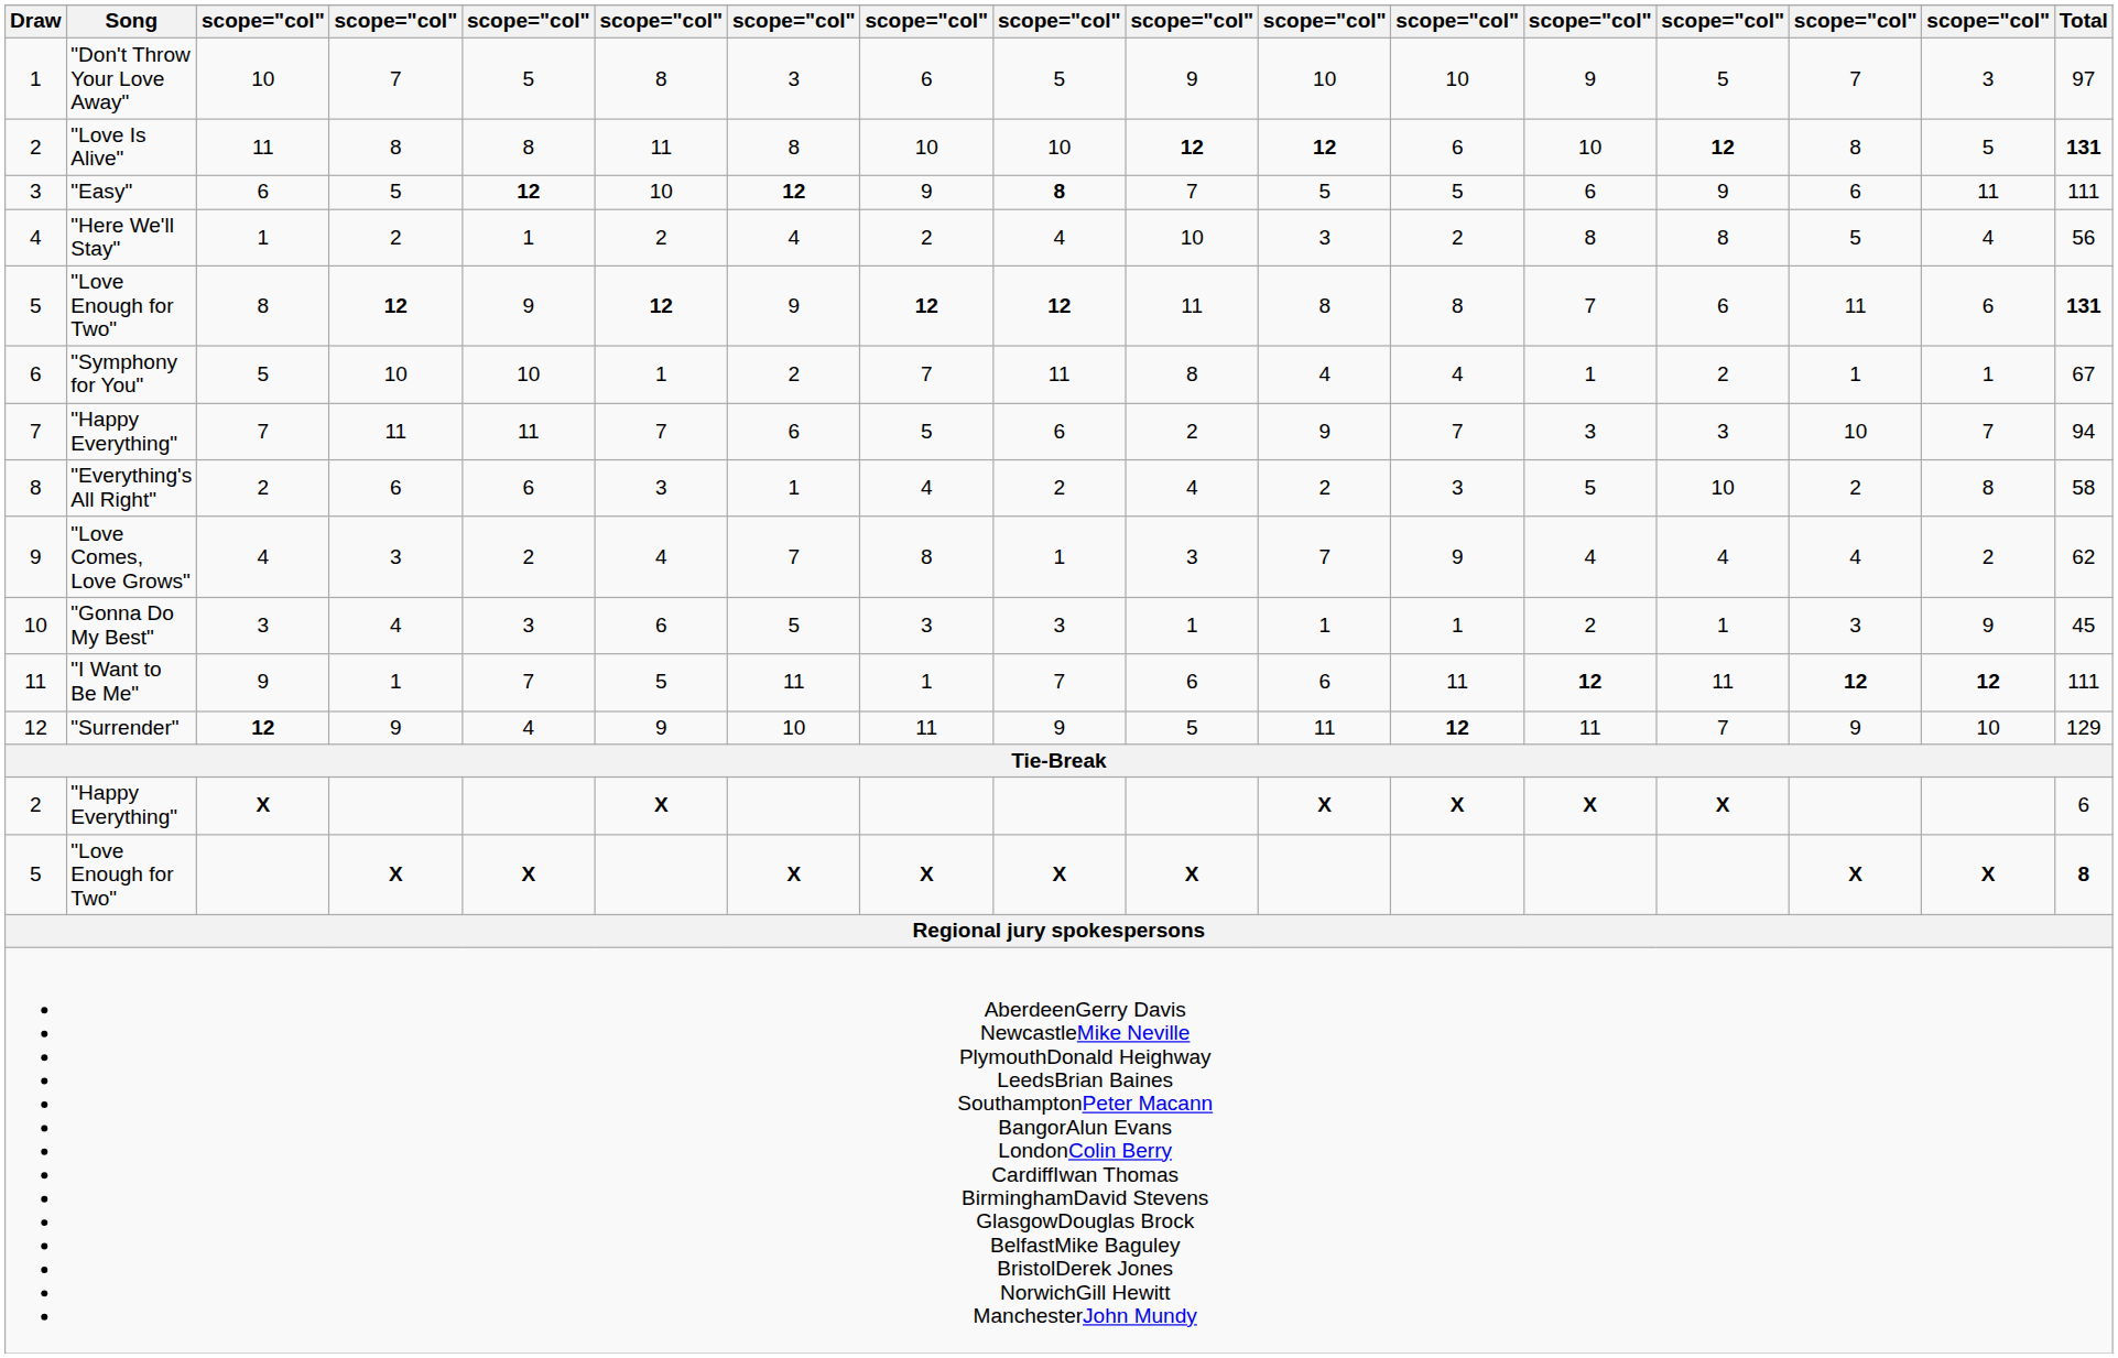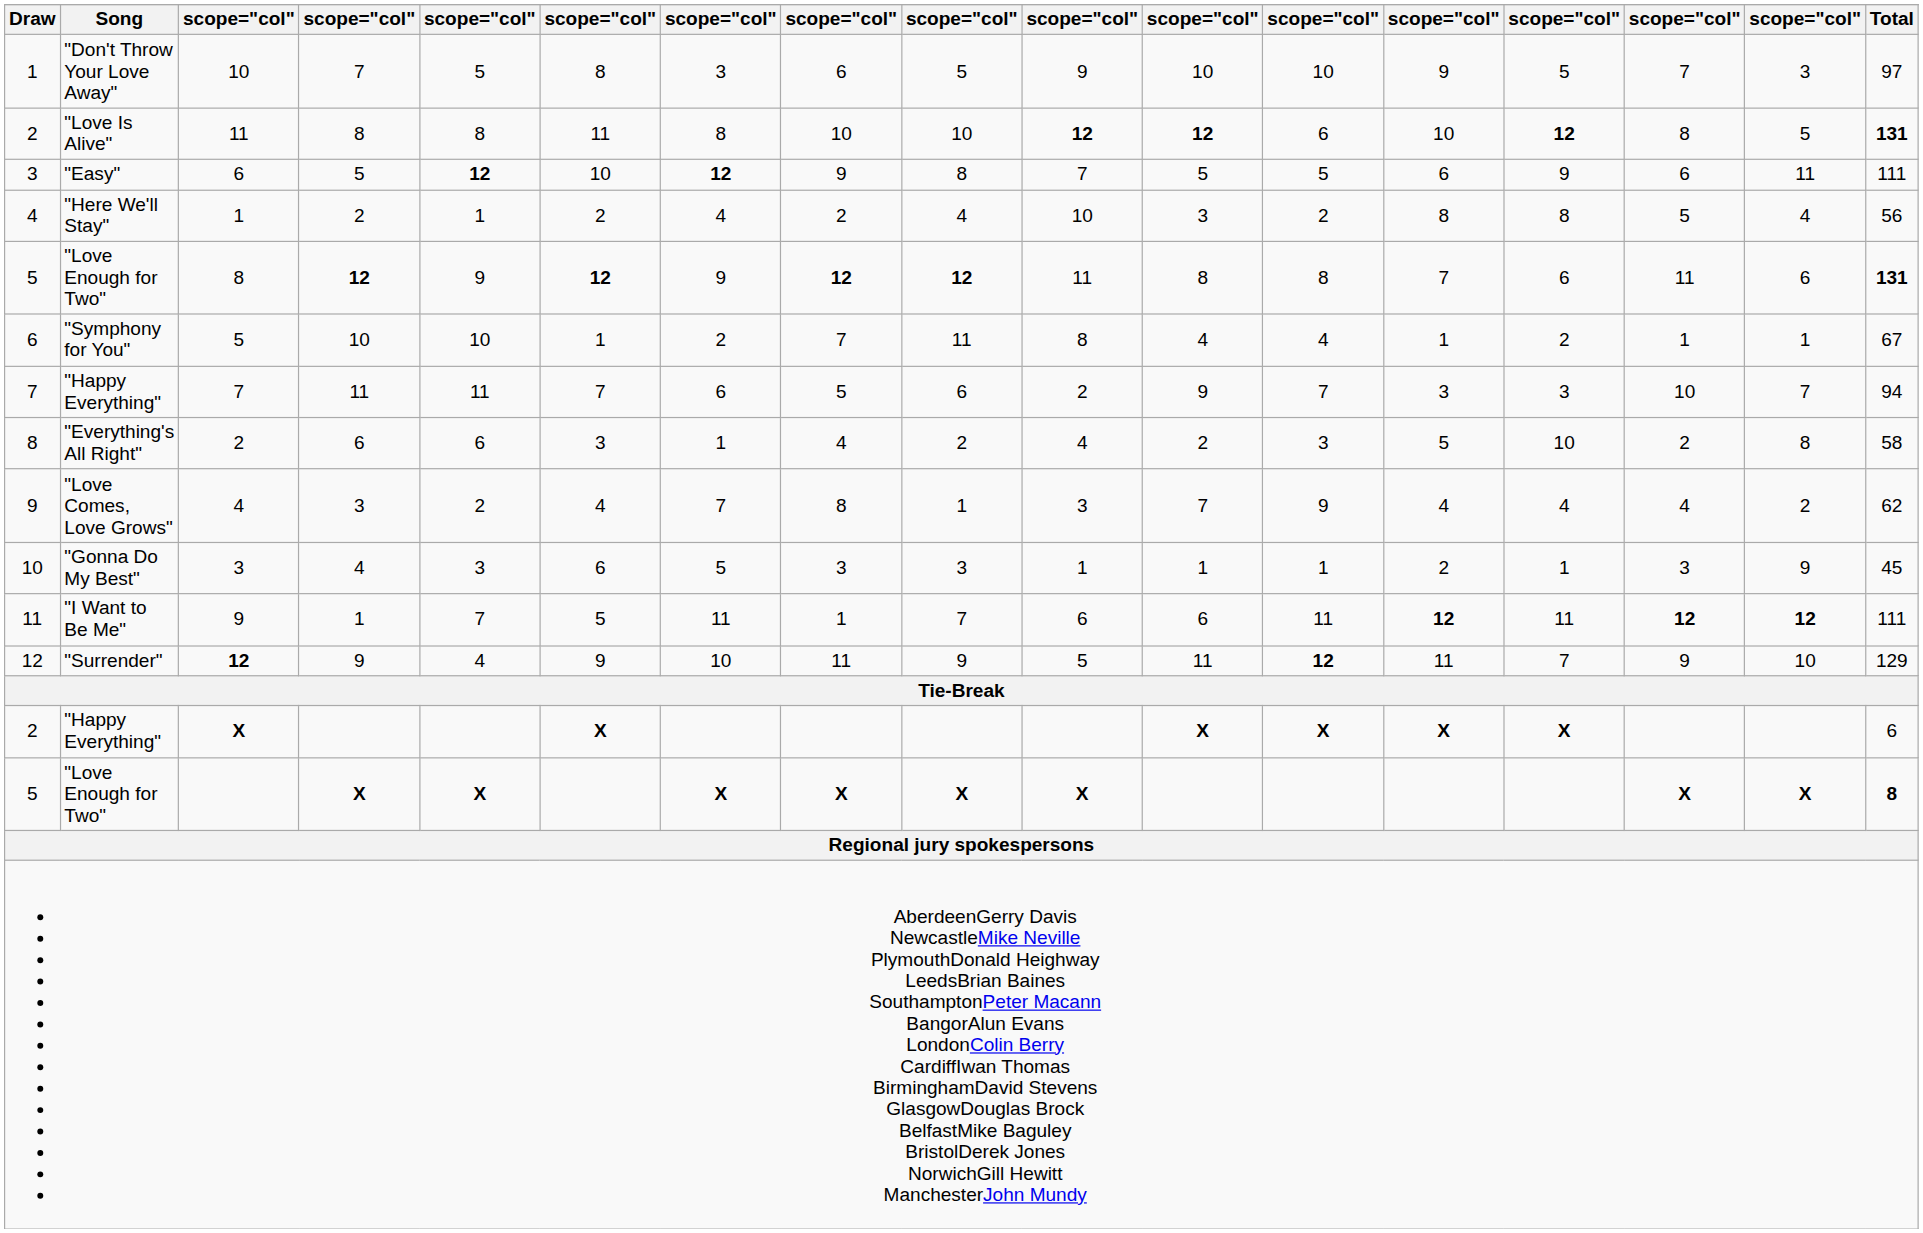row 4 | column 9: bold -> normal
